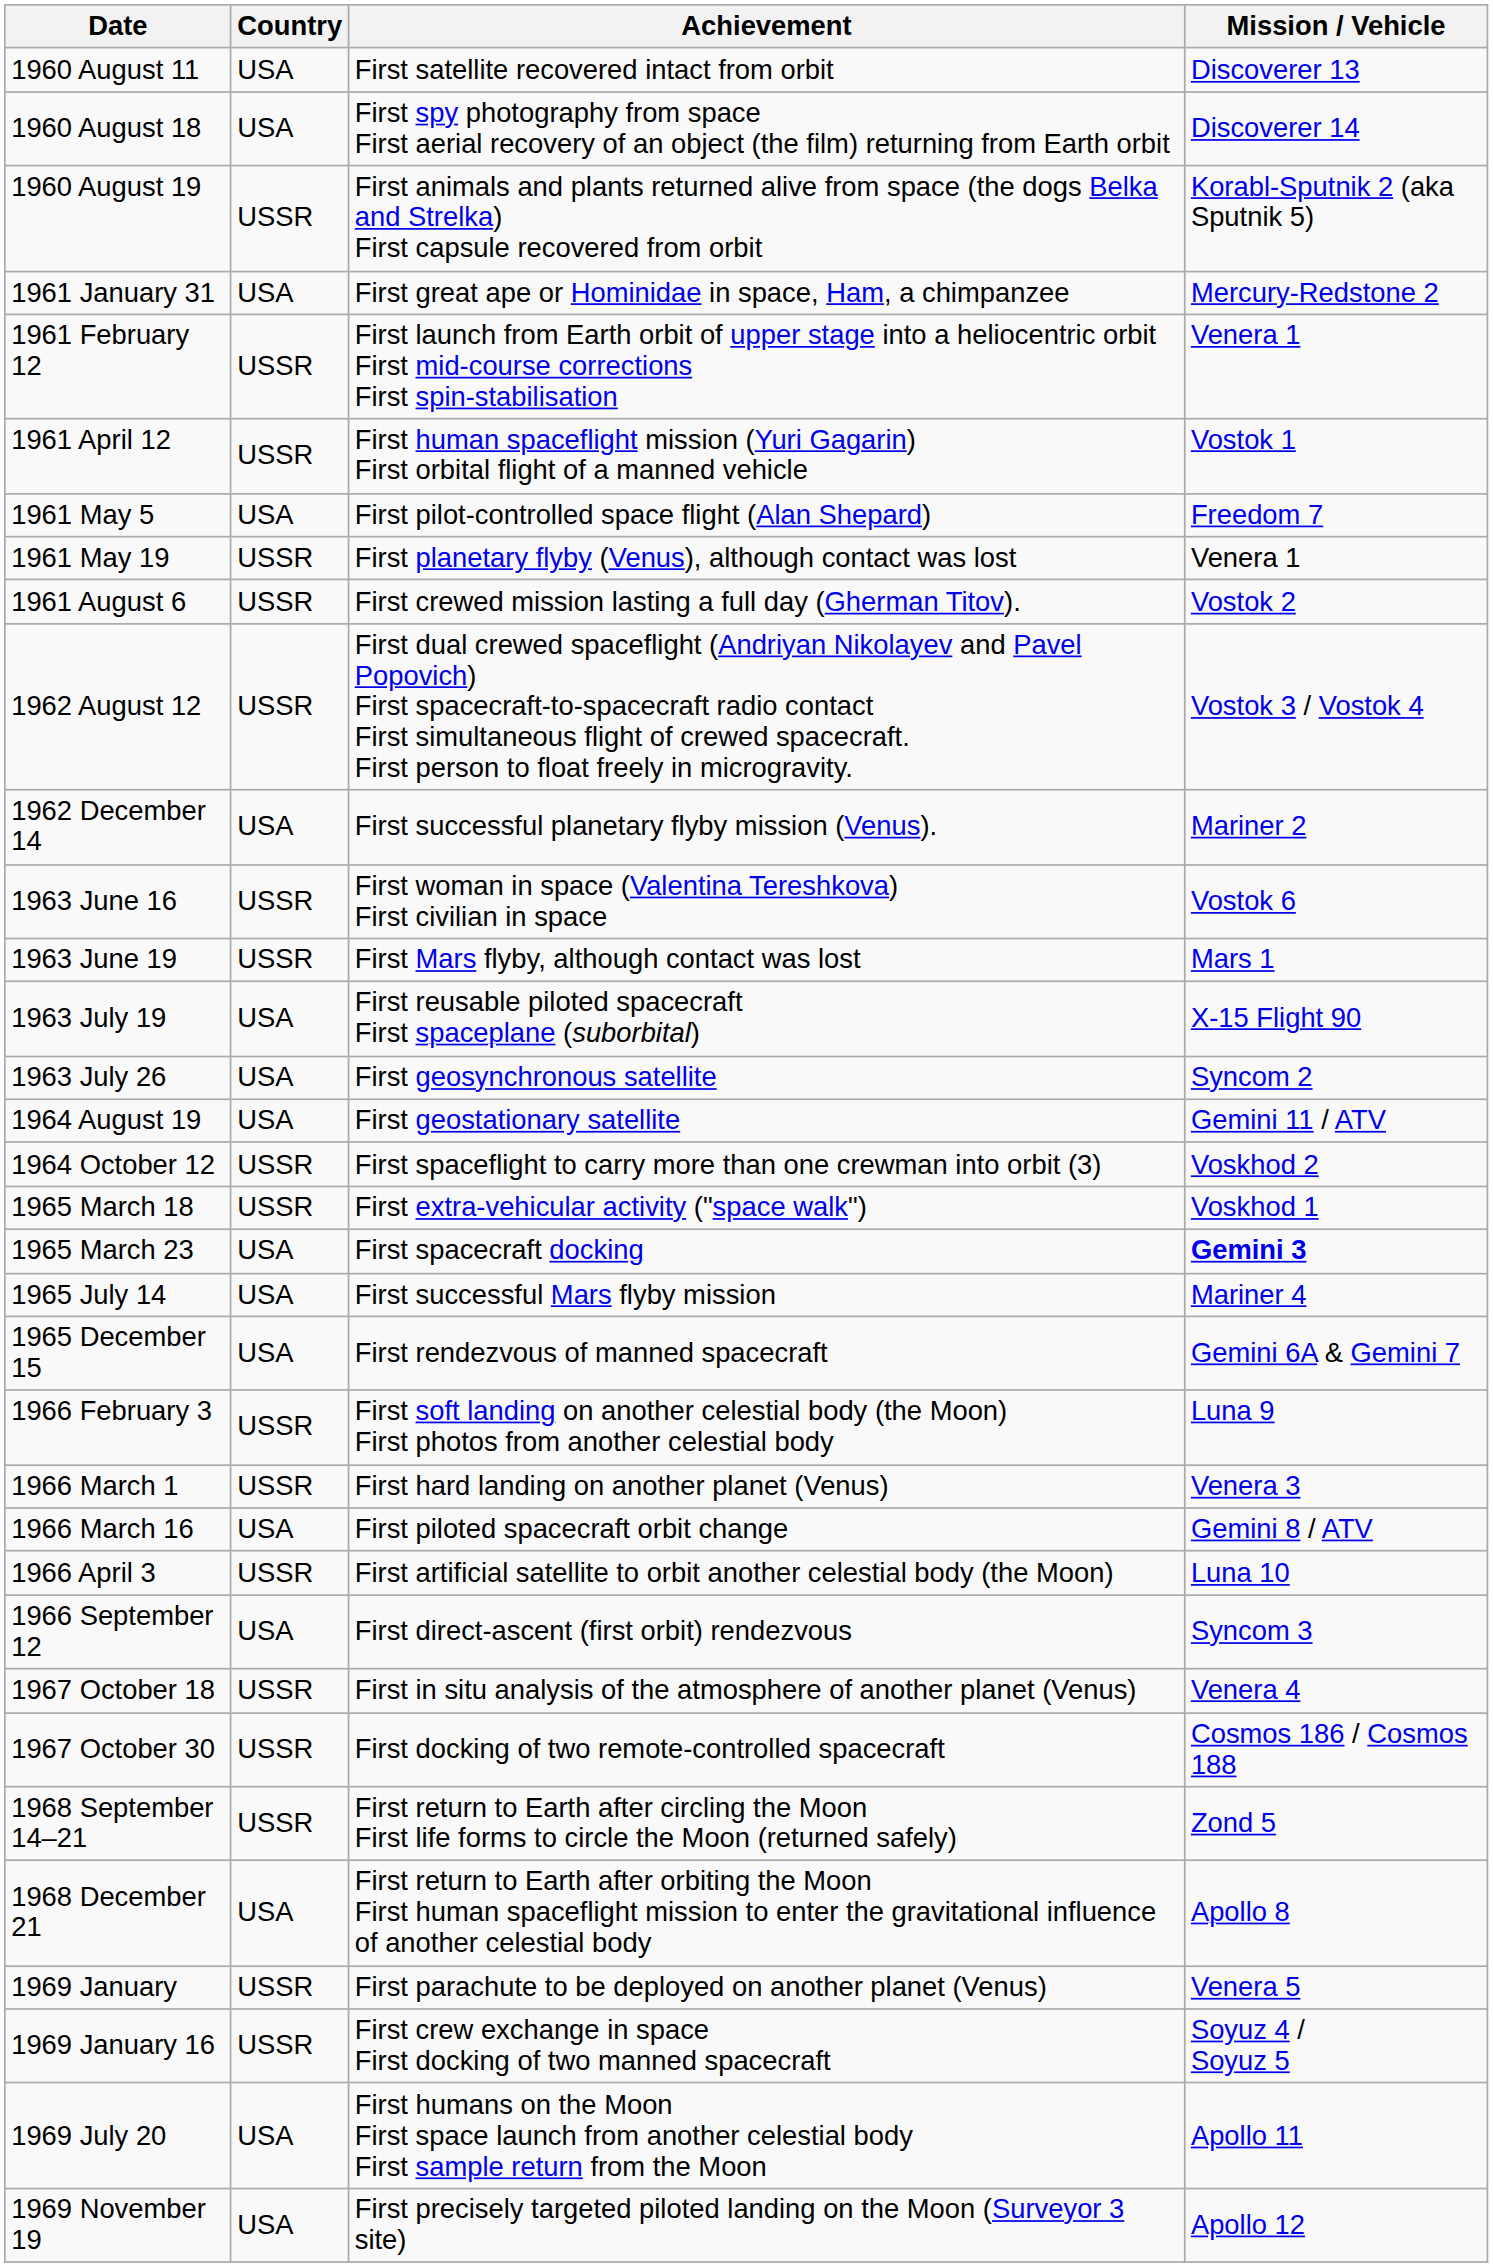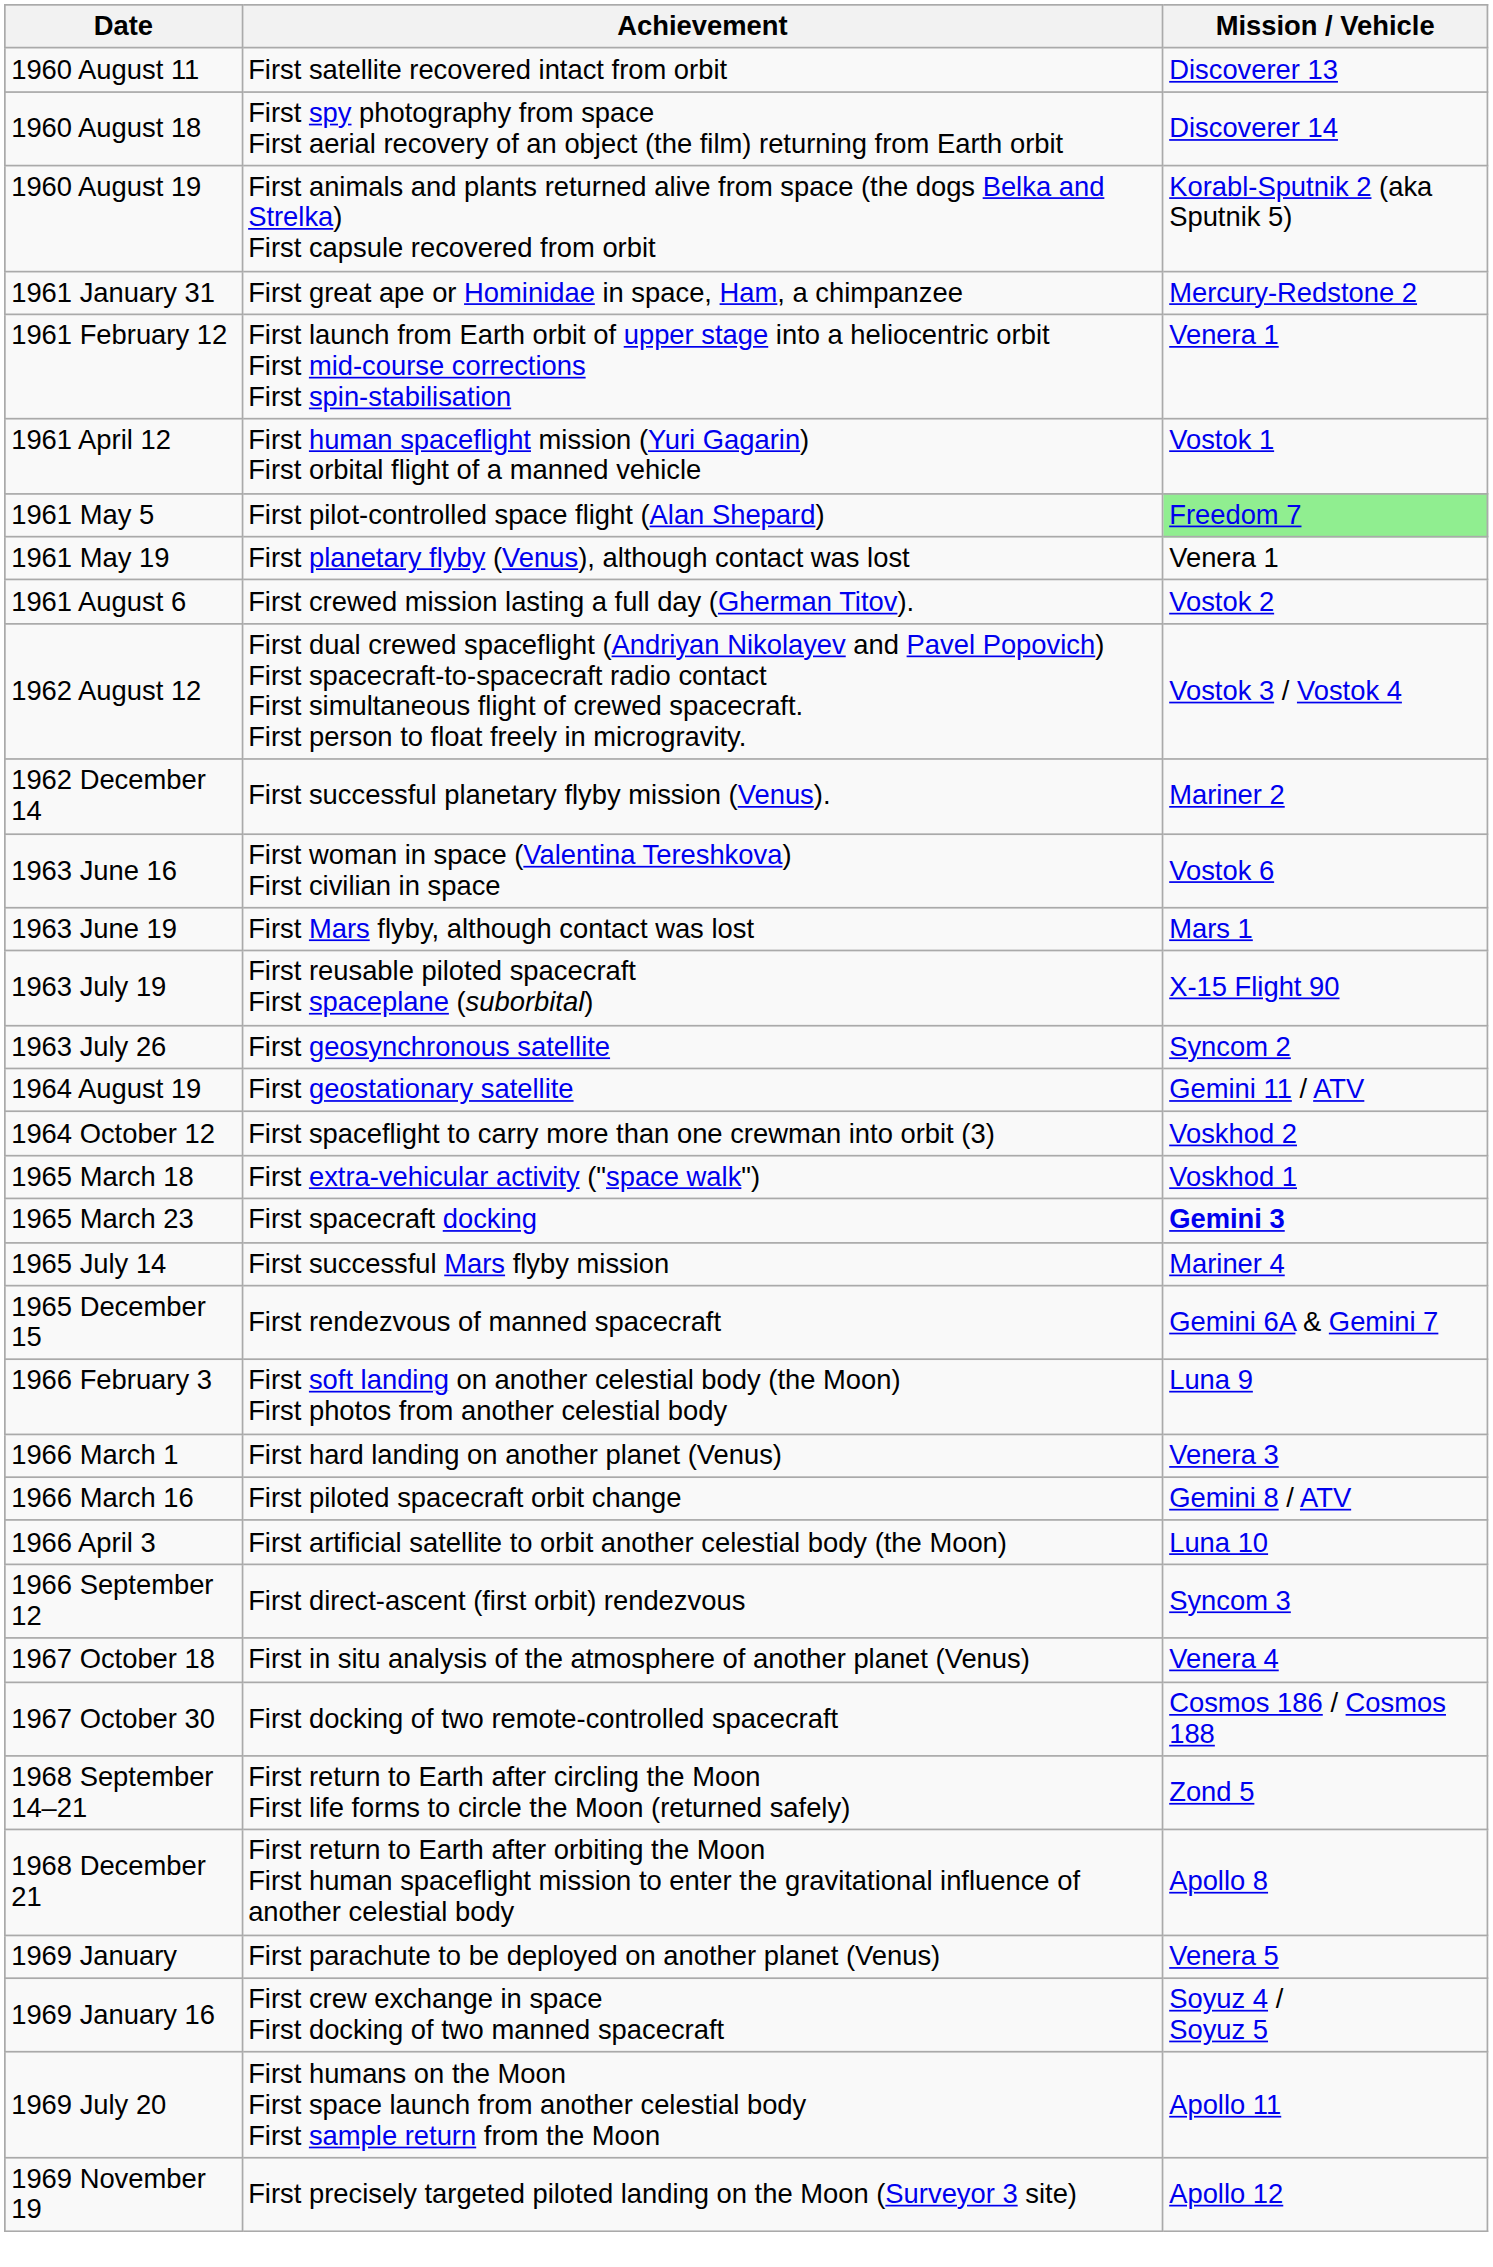- column: Country | USA | USA | USSR | USA | USSR | USSR | USA | USSR | USSR | USSR | USA | USSR | USSR | USA | USA | USA | USSR | USSR | USA | USA | USA | USSR | USSR | USA | USSR | USA | USSR | USSR | USSR | USA | USSR | USSR | USA | USA
1961 May 5 | Mission / Vehicle: no background -> lightgreen background
